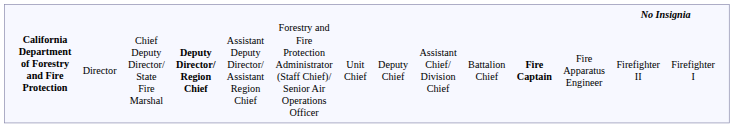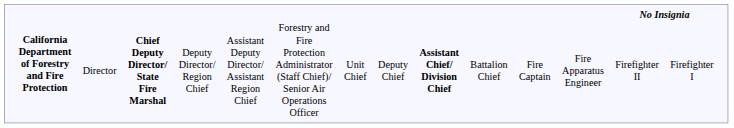row 2 | column 3: normal -> bold
row 2 | column 4: bold -> normal
row 2 | column 9: normal -> bold
row 2 | column 11: bold -> normal
